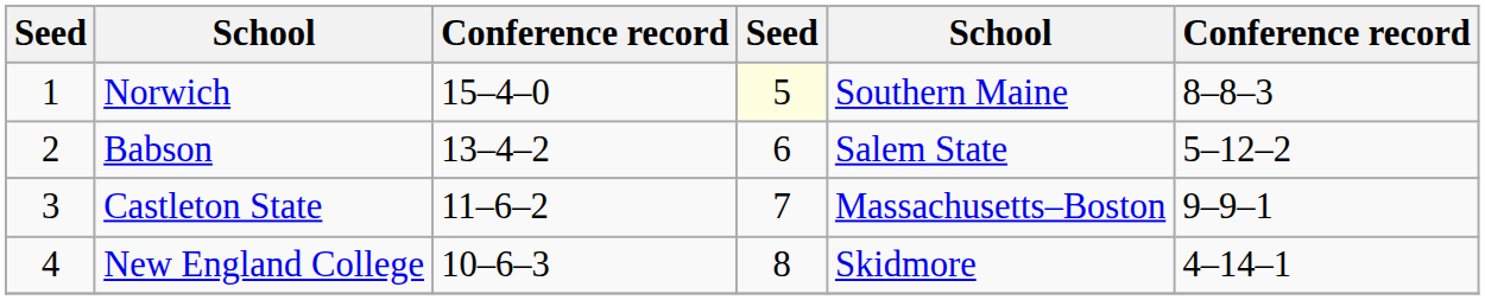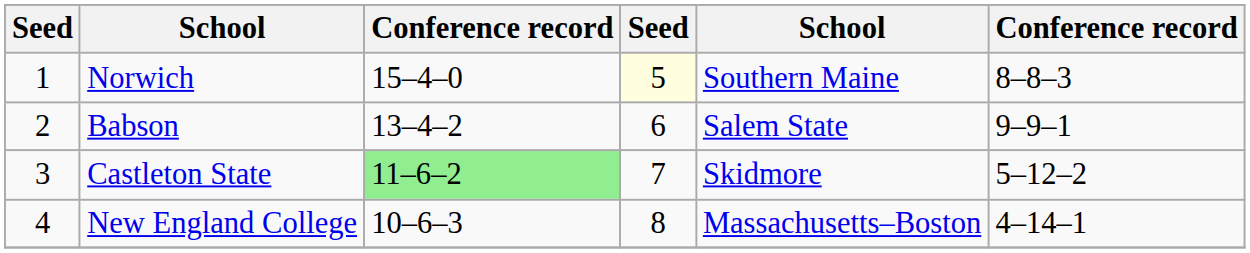Babson | column 6: 5–12–2 -> 9–9–1
Castleton State | column 3: no background -> lightgreen background
Castleton State | column 5: Massachusetts–Boston -> Skidmore
Castleton State | column 6: 9–9–1 -> 5–12–2
New England College | column 5: Skidmore -> Massachusetts–Boston
